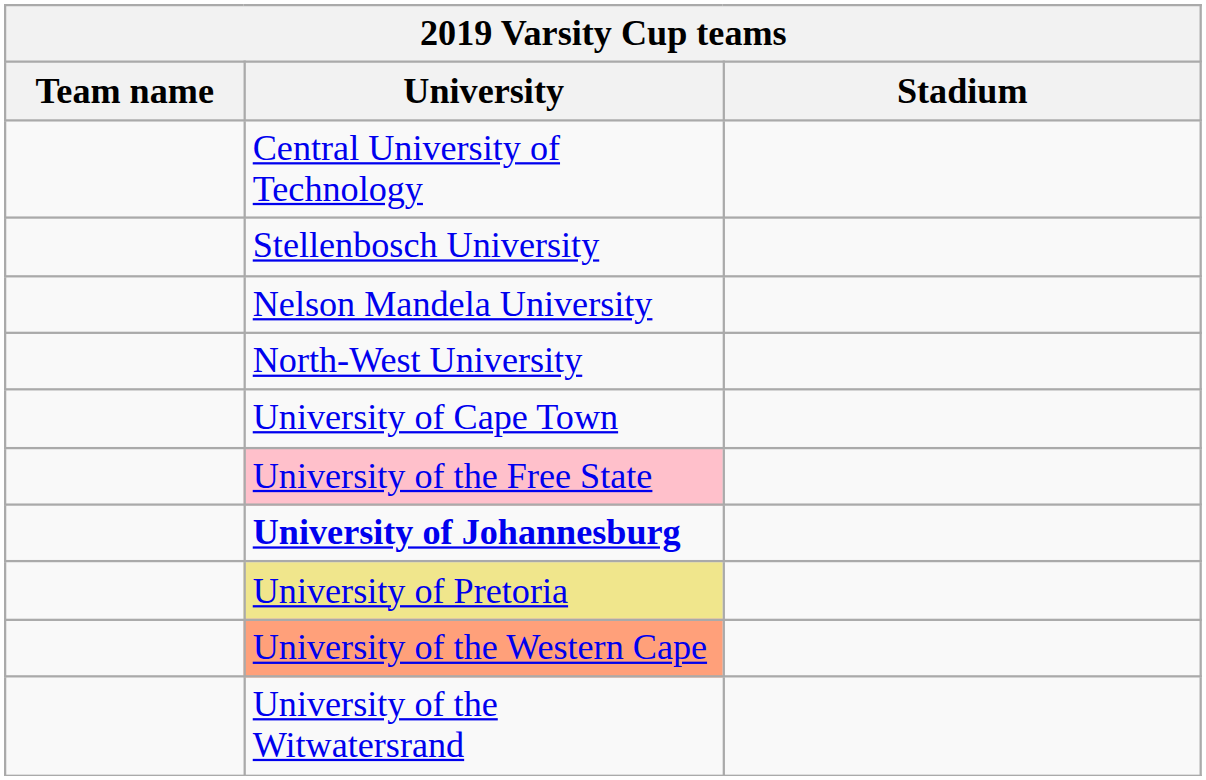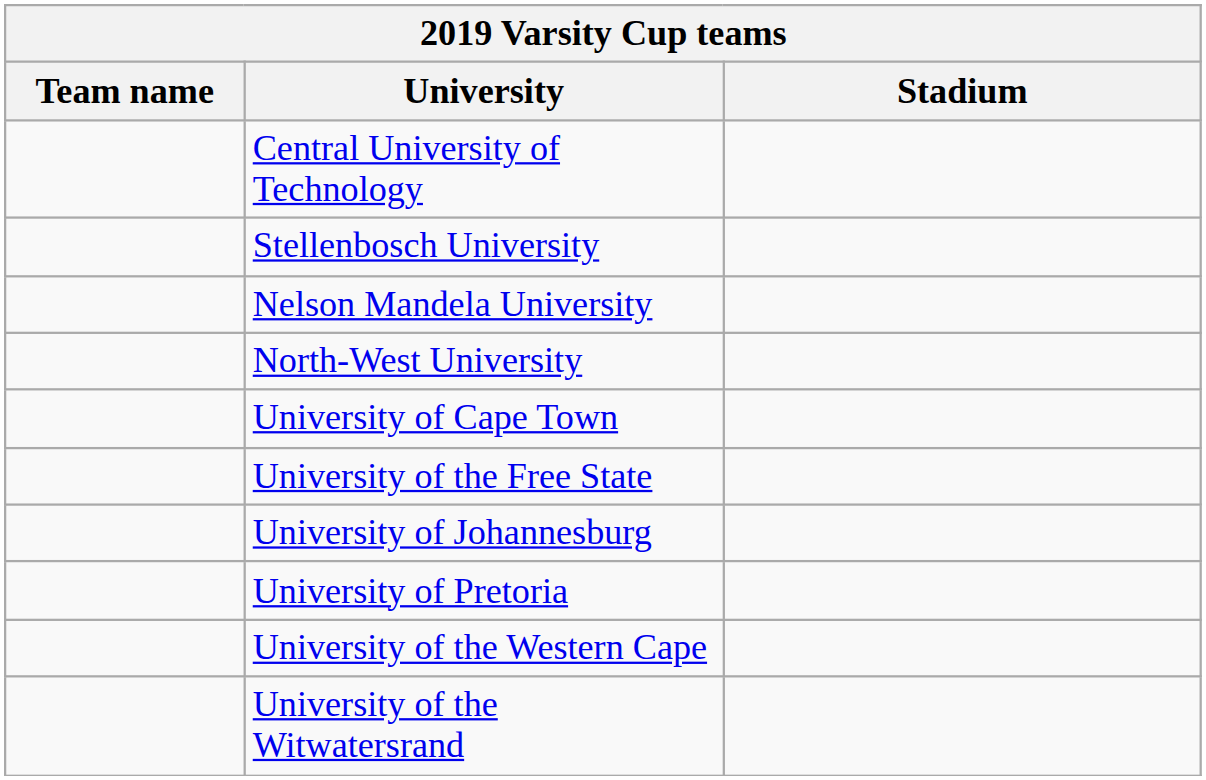University of the Free State | University: pink background -> no background
University of Johannesburg | University: bold -> normal
University of Pretoria | University: khaki background -> no background
University of the Western Cape | University: lightsalmon background -> no background
